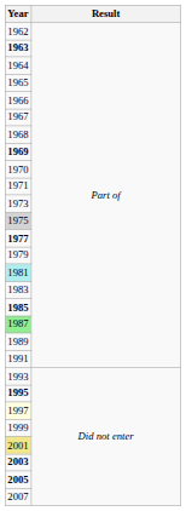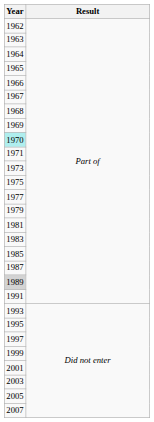1963 | Year: bold -> normal
1969 | Year: bold -> normal
1970 | Year: no background -> paleturquoise background
1975 | Year: lightgrey background -> no background
1977 | Year: bold -> normal
1981 | Year: paleturquoise background -> no background
1985 | Year: bold -> normal
1987 | Year: lightgreen background -> no background
1989 | Year: no background -> lightgrey background
1995 | Year: bold -> normal
1997 | Year: lightyellow background -> no background
2001 | Year: khaki background -> no background
2003 | Year: bold -> normal
2005 | Year: bold -> normal
